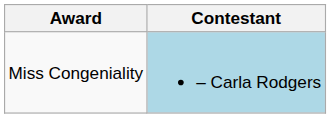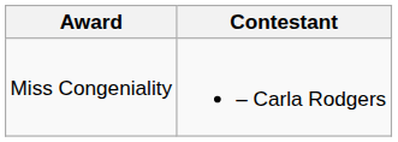Miss Congeniality | Contestant: lightblue background -> no background
